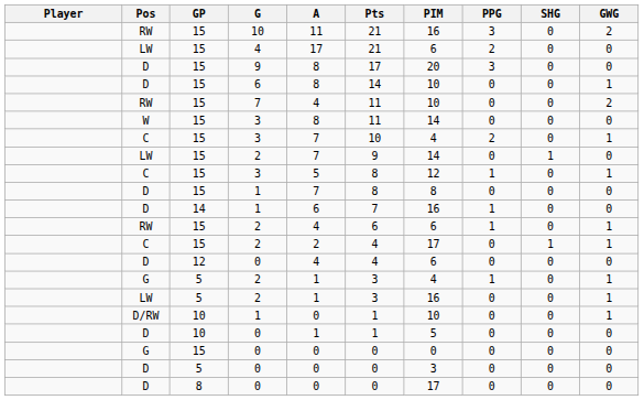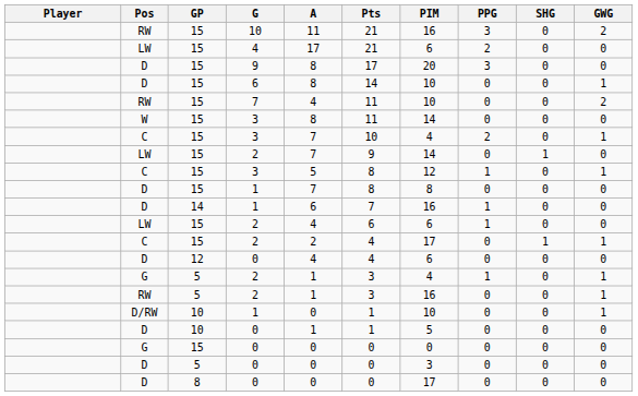row 13 | Pos: RW -> LW
row 13 | GWG: 1 -> 0
row 17 | Pos: LW -> RW
